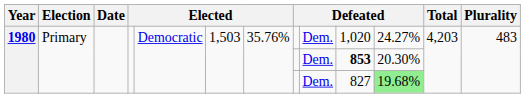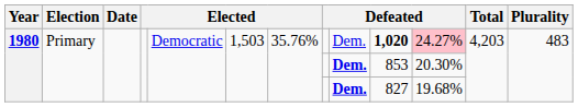row 2 | column 10: normal -> bold
row 2 | column 11: no background -> pink background
row 3 | column 9: normal -> bold
row 3 | column 10: bold -> normal
row 4 | column 9: normal -> bold
row 4 | column 11: lightgreen background -> no background
